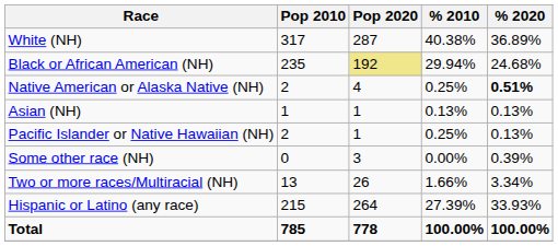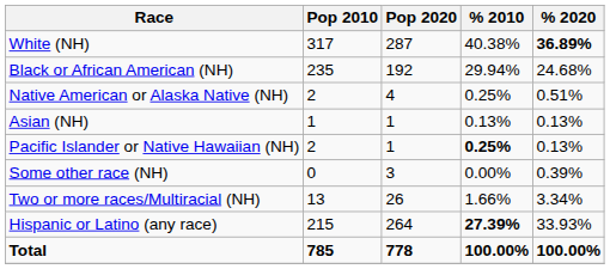White (NH) | % 2020: normal -> bold
Black or African American (NH) | Pop 2020: khaki background -> no background
Native American or Alaska Native (NH) | % 2020: bold -> normal
Pacific Islander or Native Hawaiian (NH) | % 2010: normal -> bold
Hispanic or Latino (any race) | % 2010: normal -> bold
